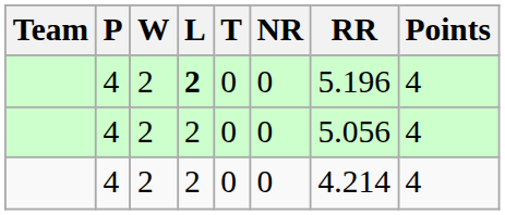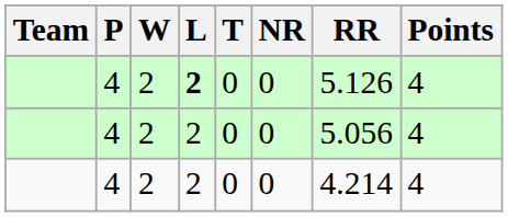row 2 | RR: 5.196 -> 5.126
